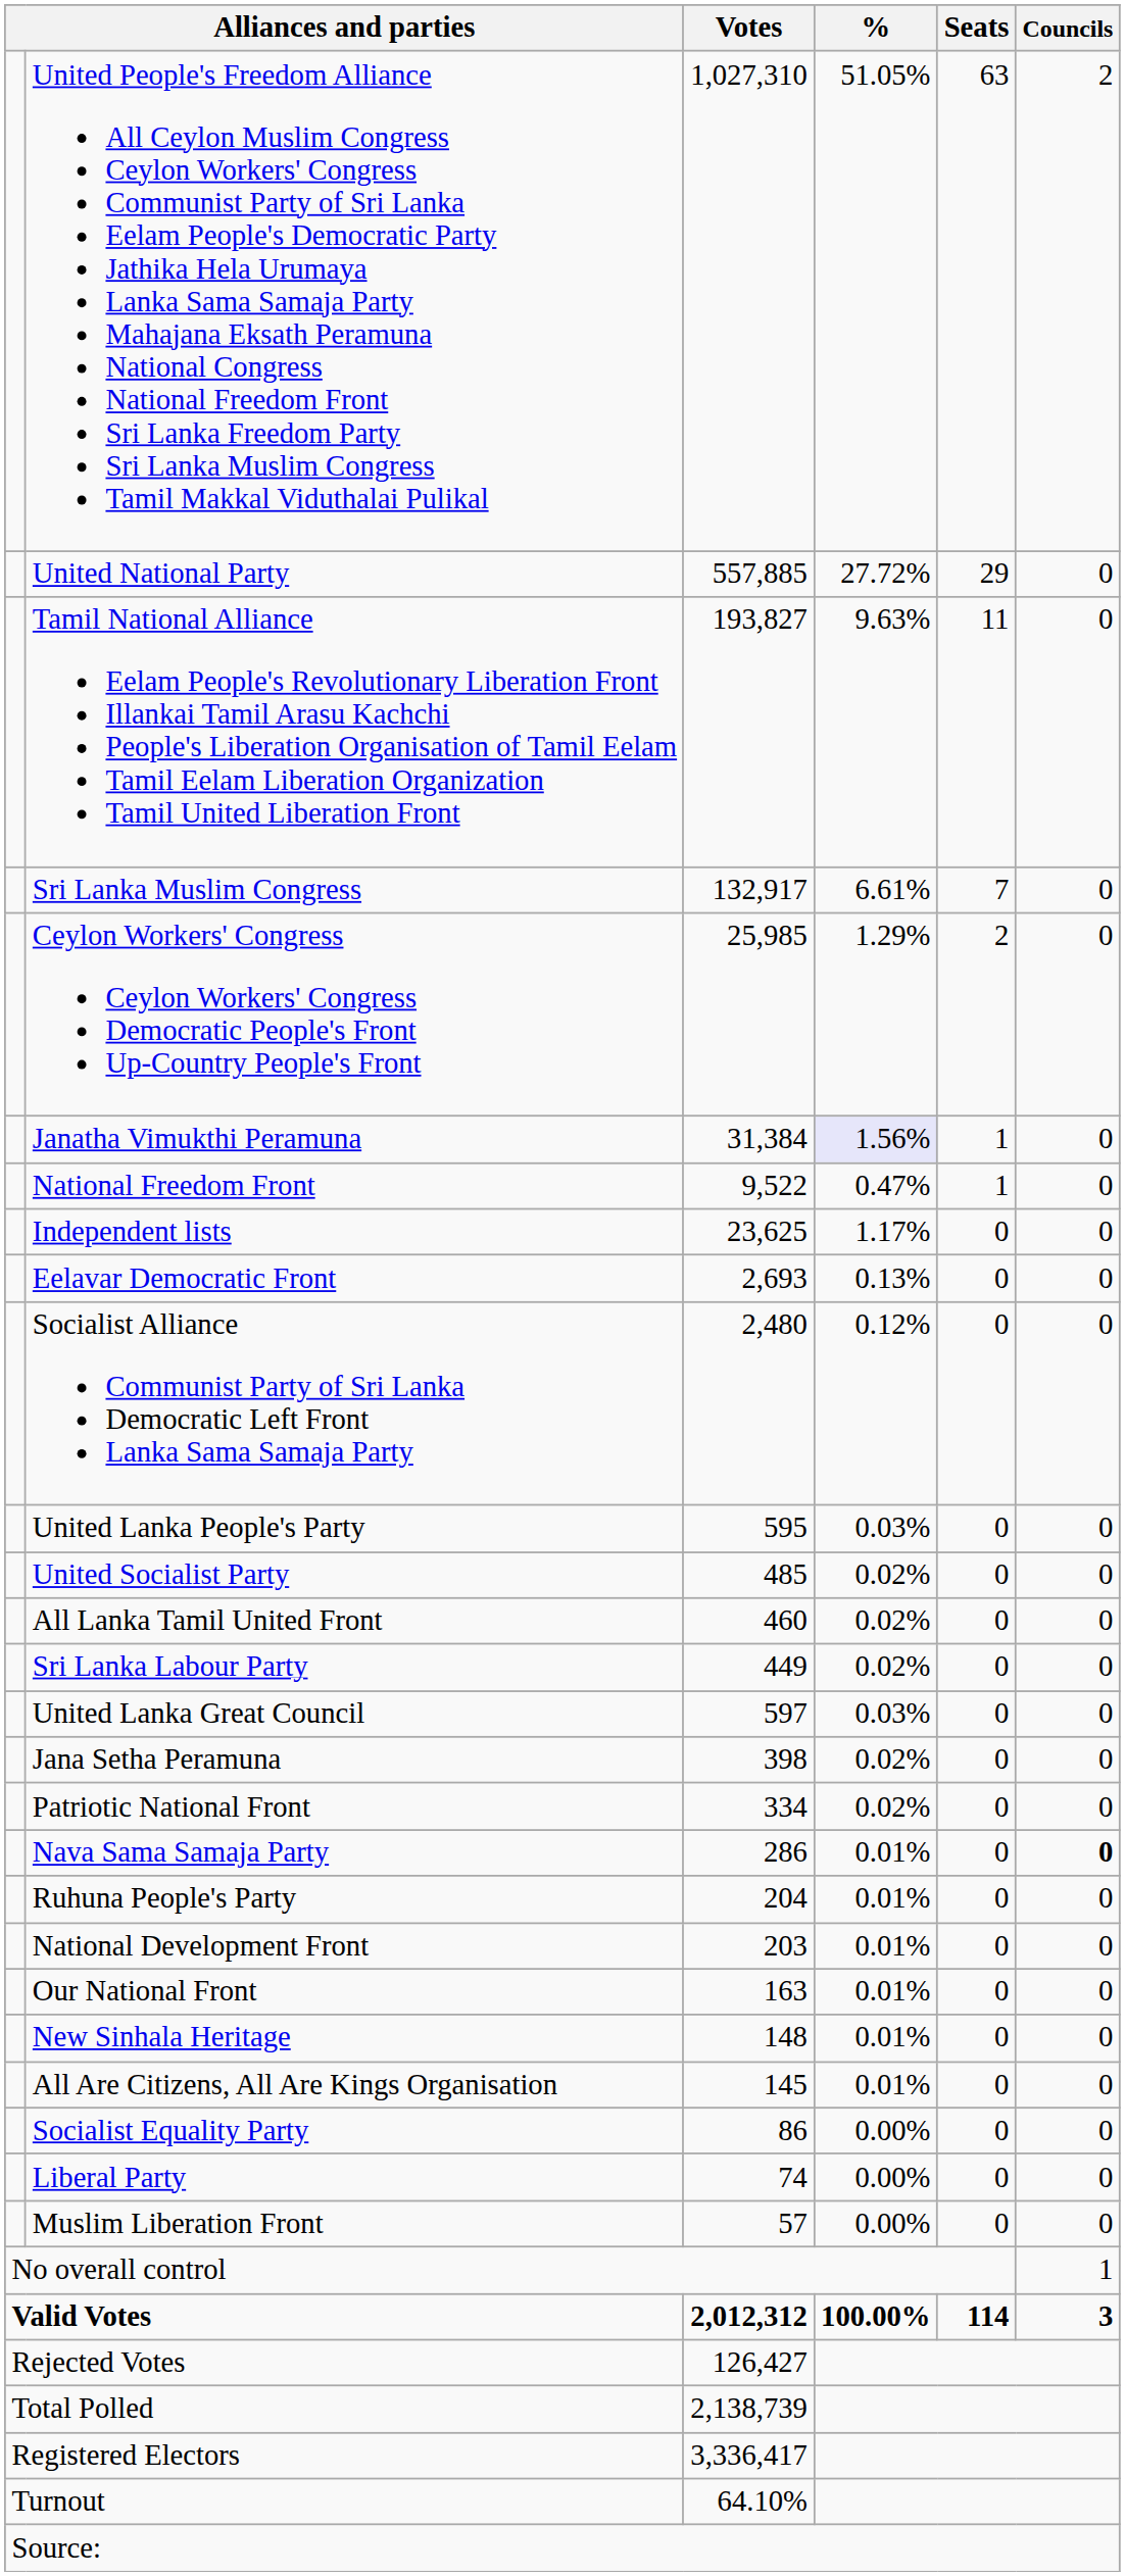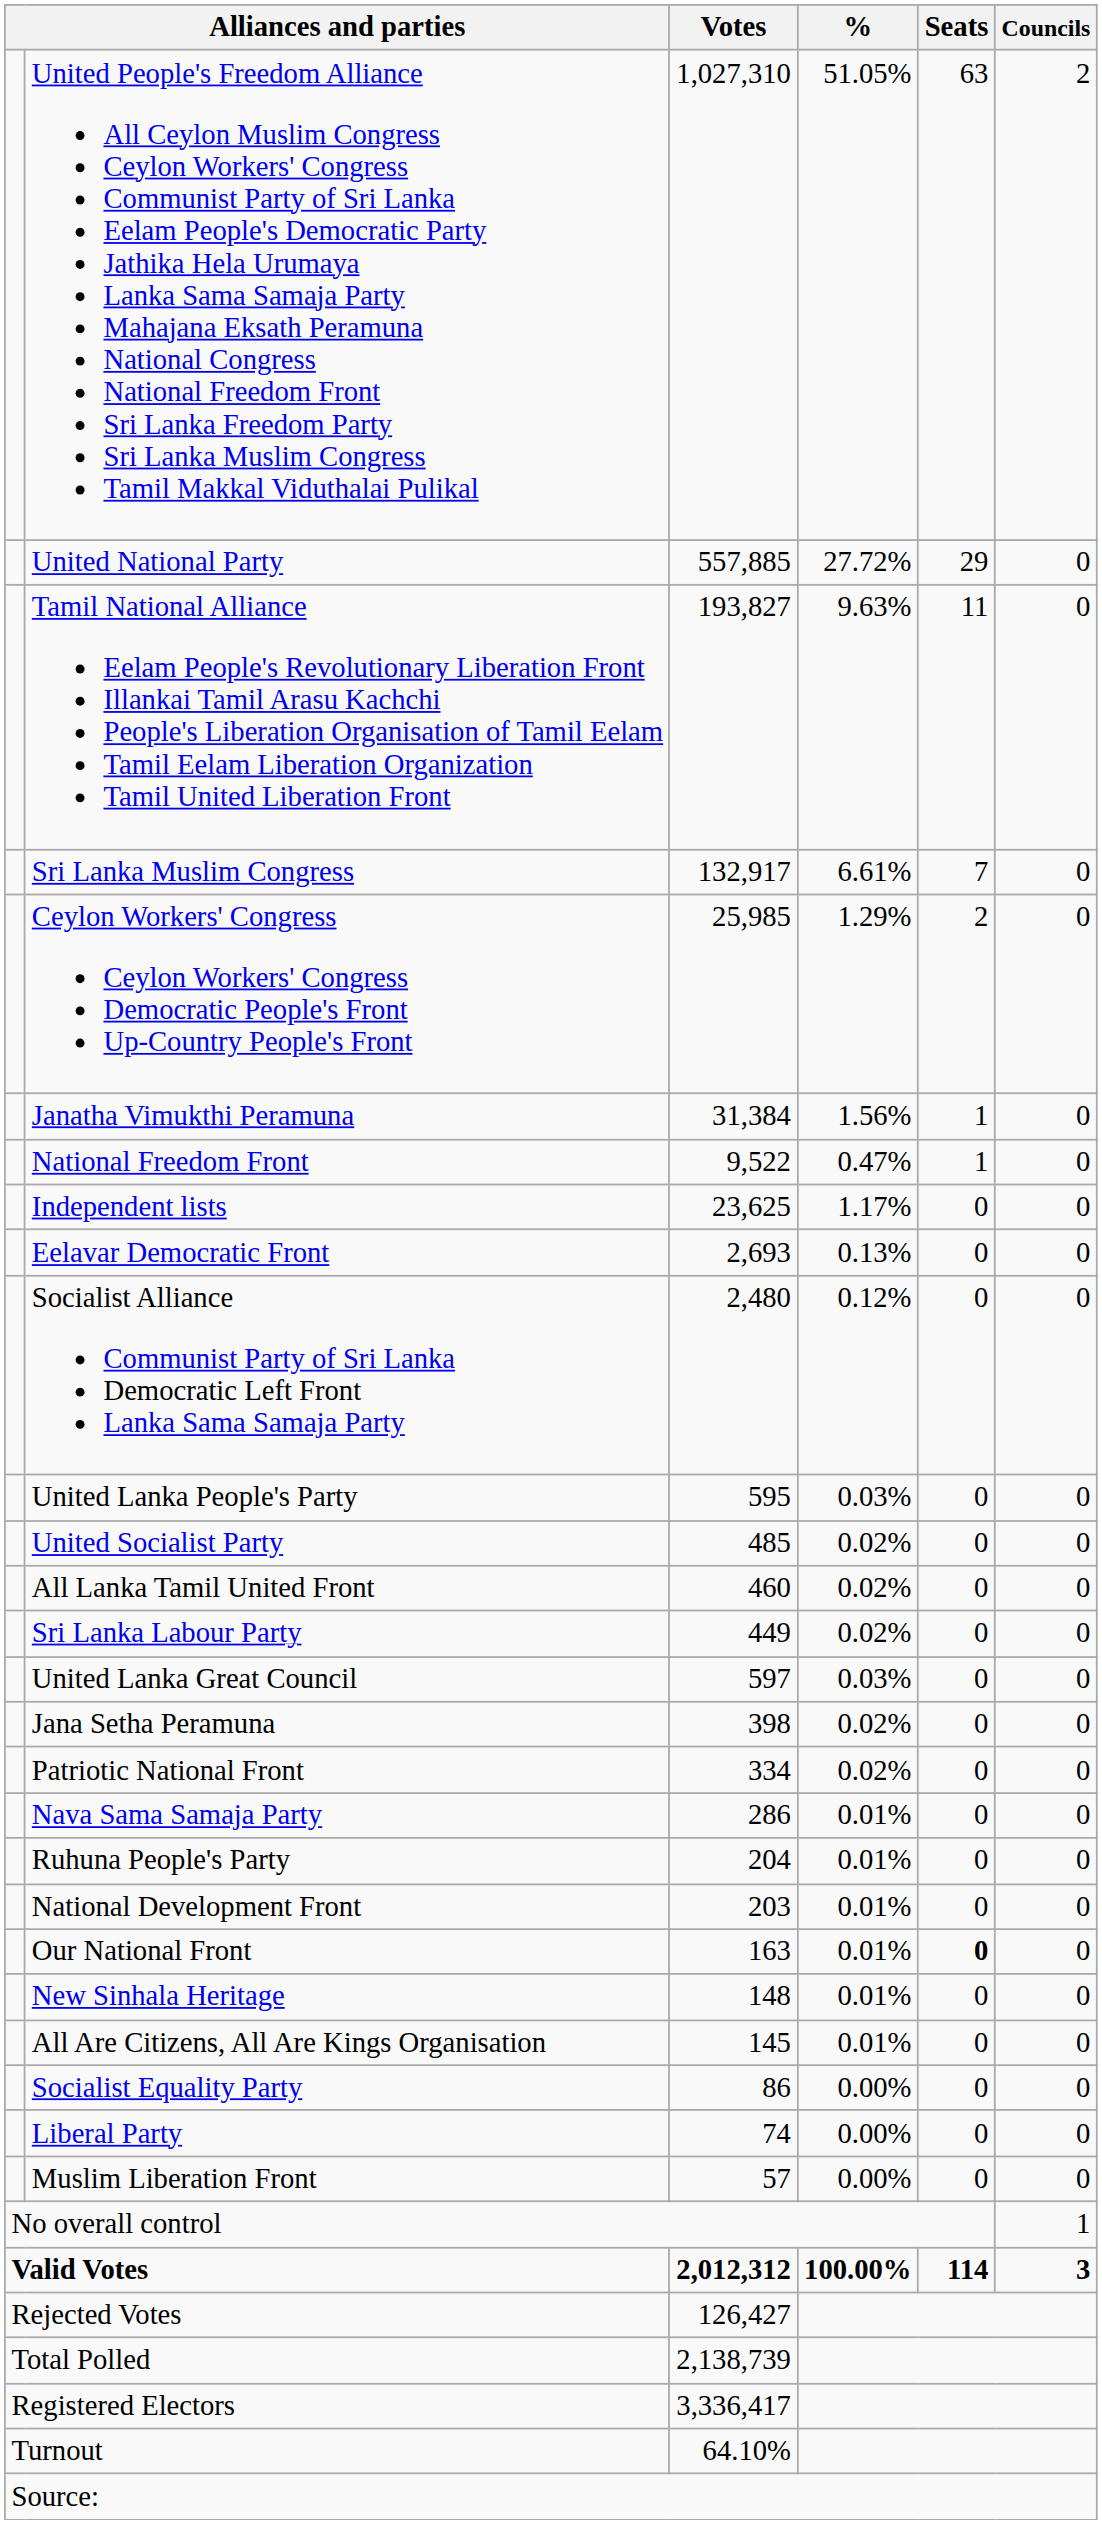Janatha Vimukthi Peramuna | %: lavender background -> no background
Nava Sama Samaja Party | Councils: bold -> normal
Our National Front | Seats: normal -> bold
